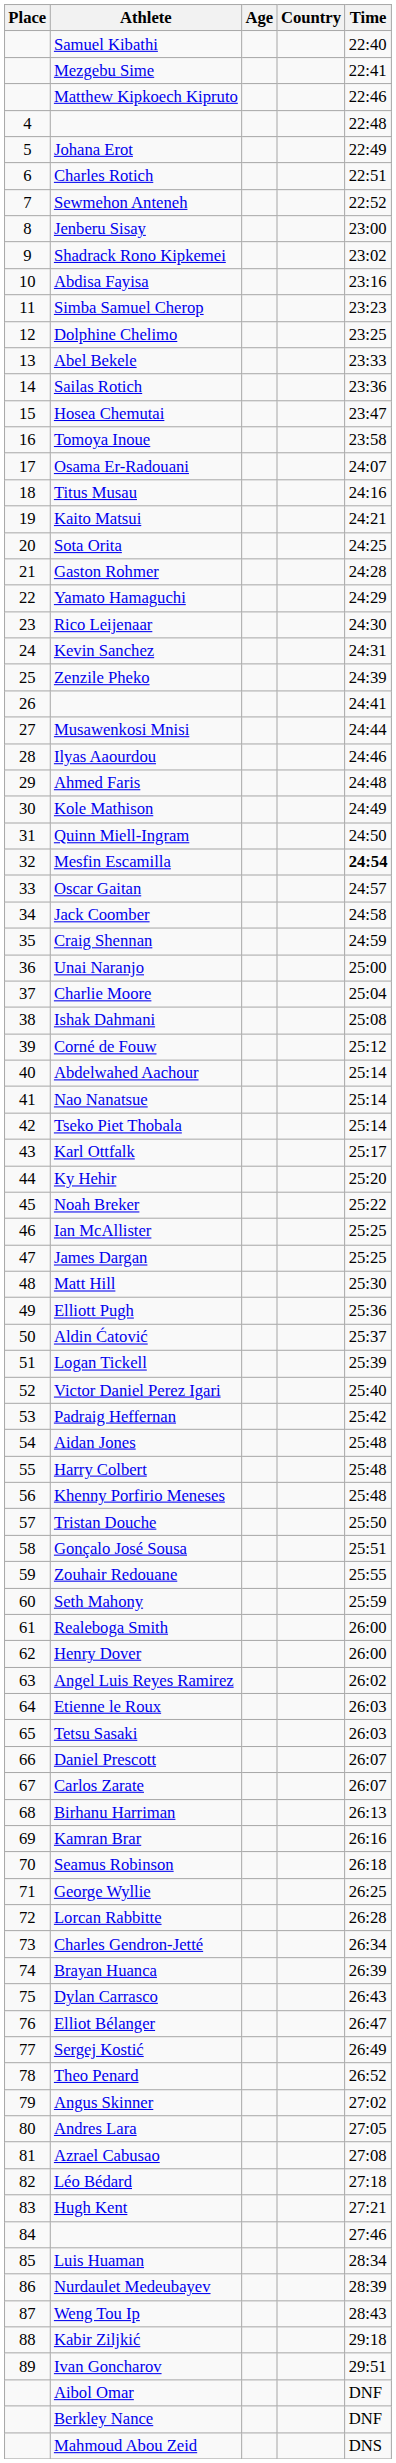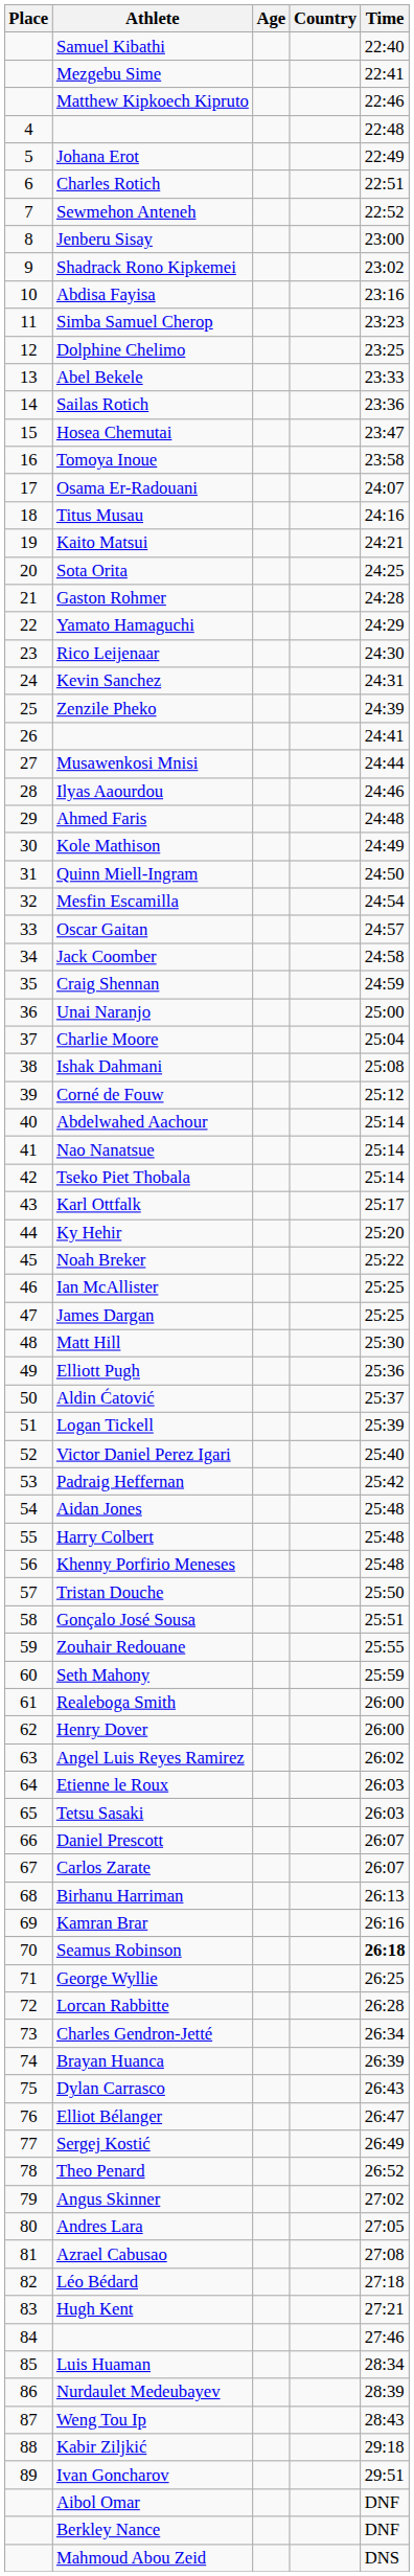Mesfin Escamilla | Time: bold -> normal
Seamus Robinson | Time: normal -> bold
